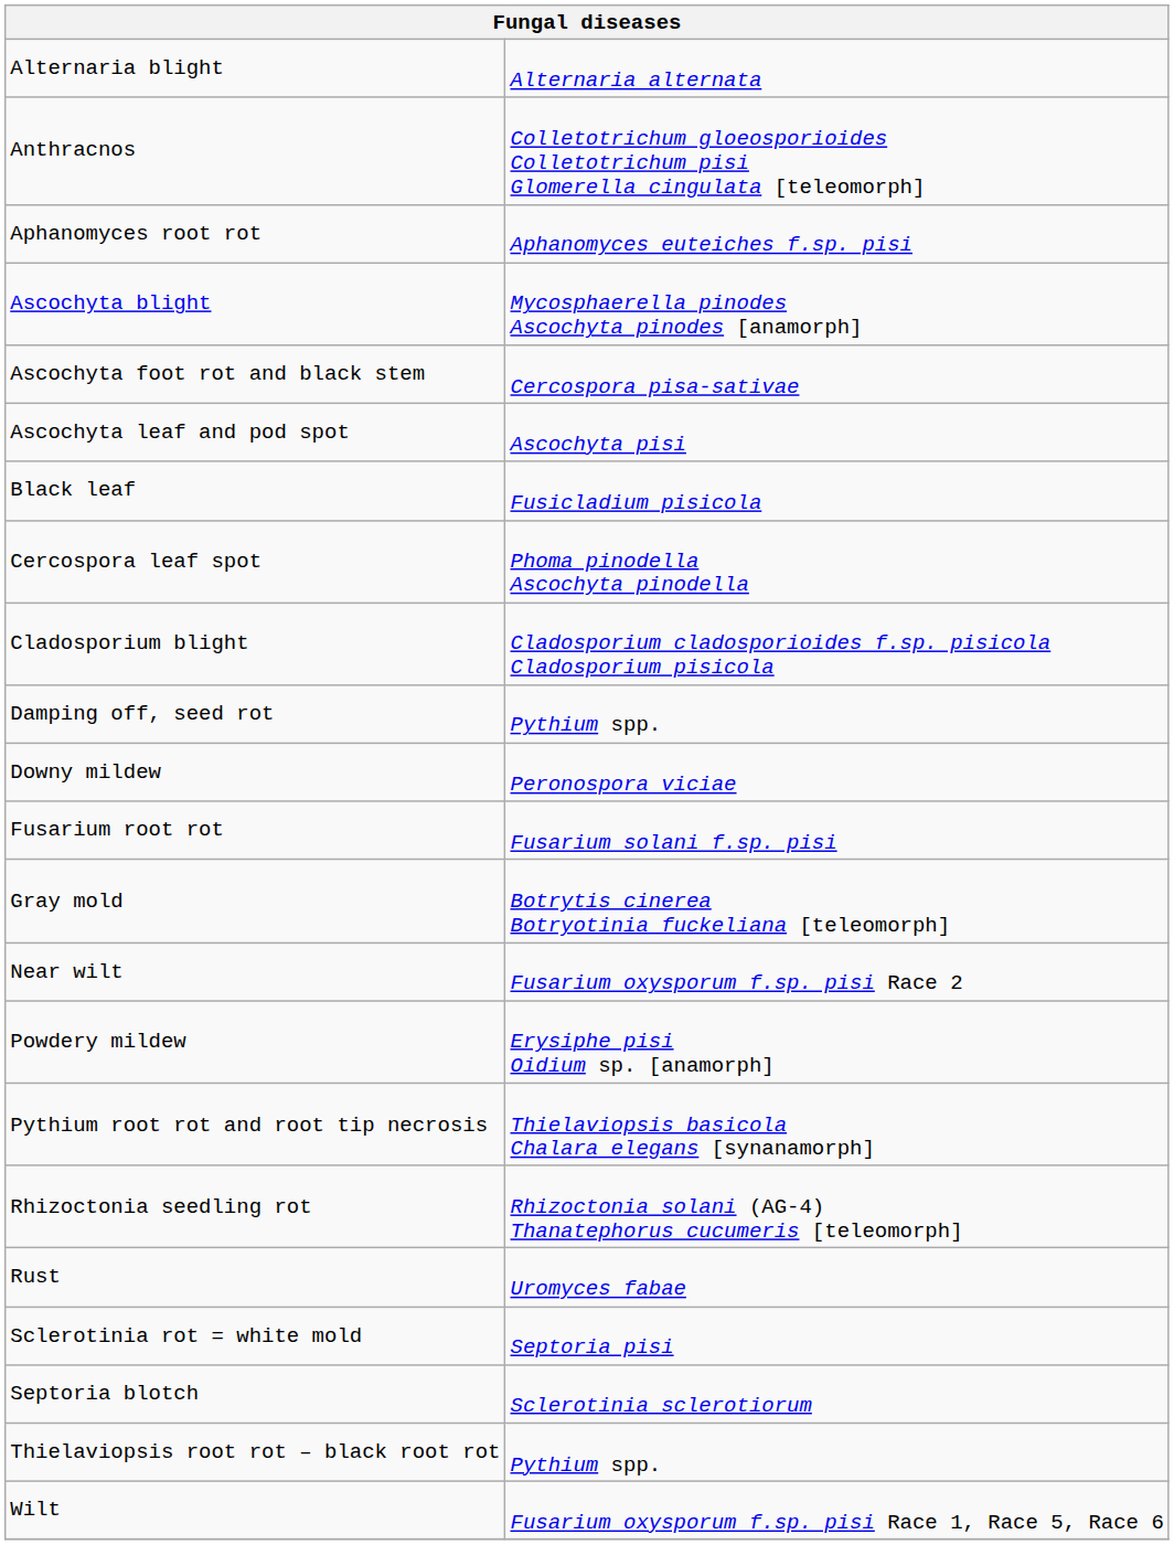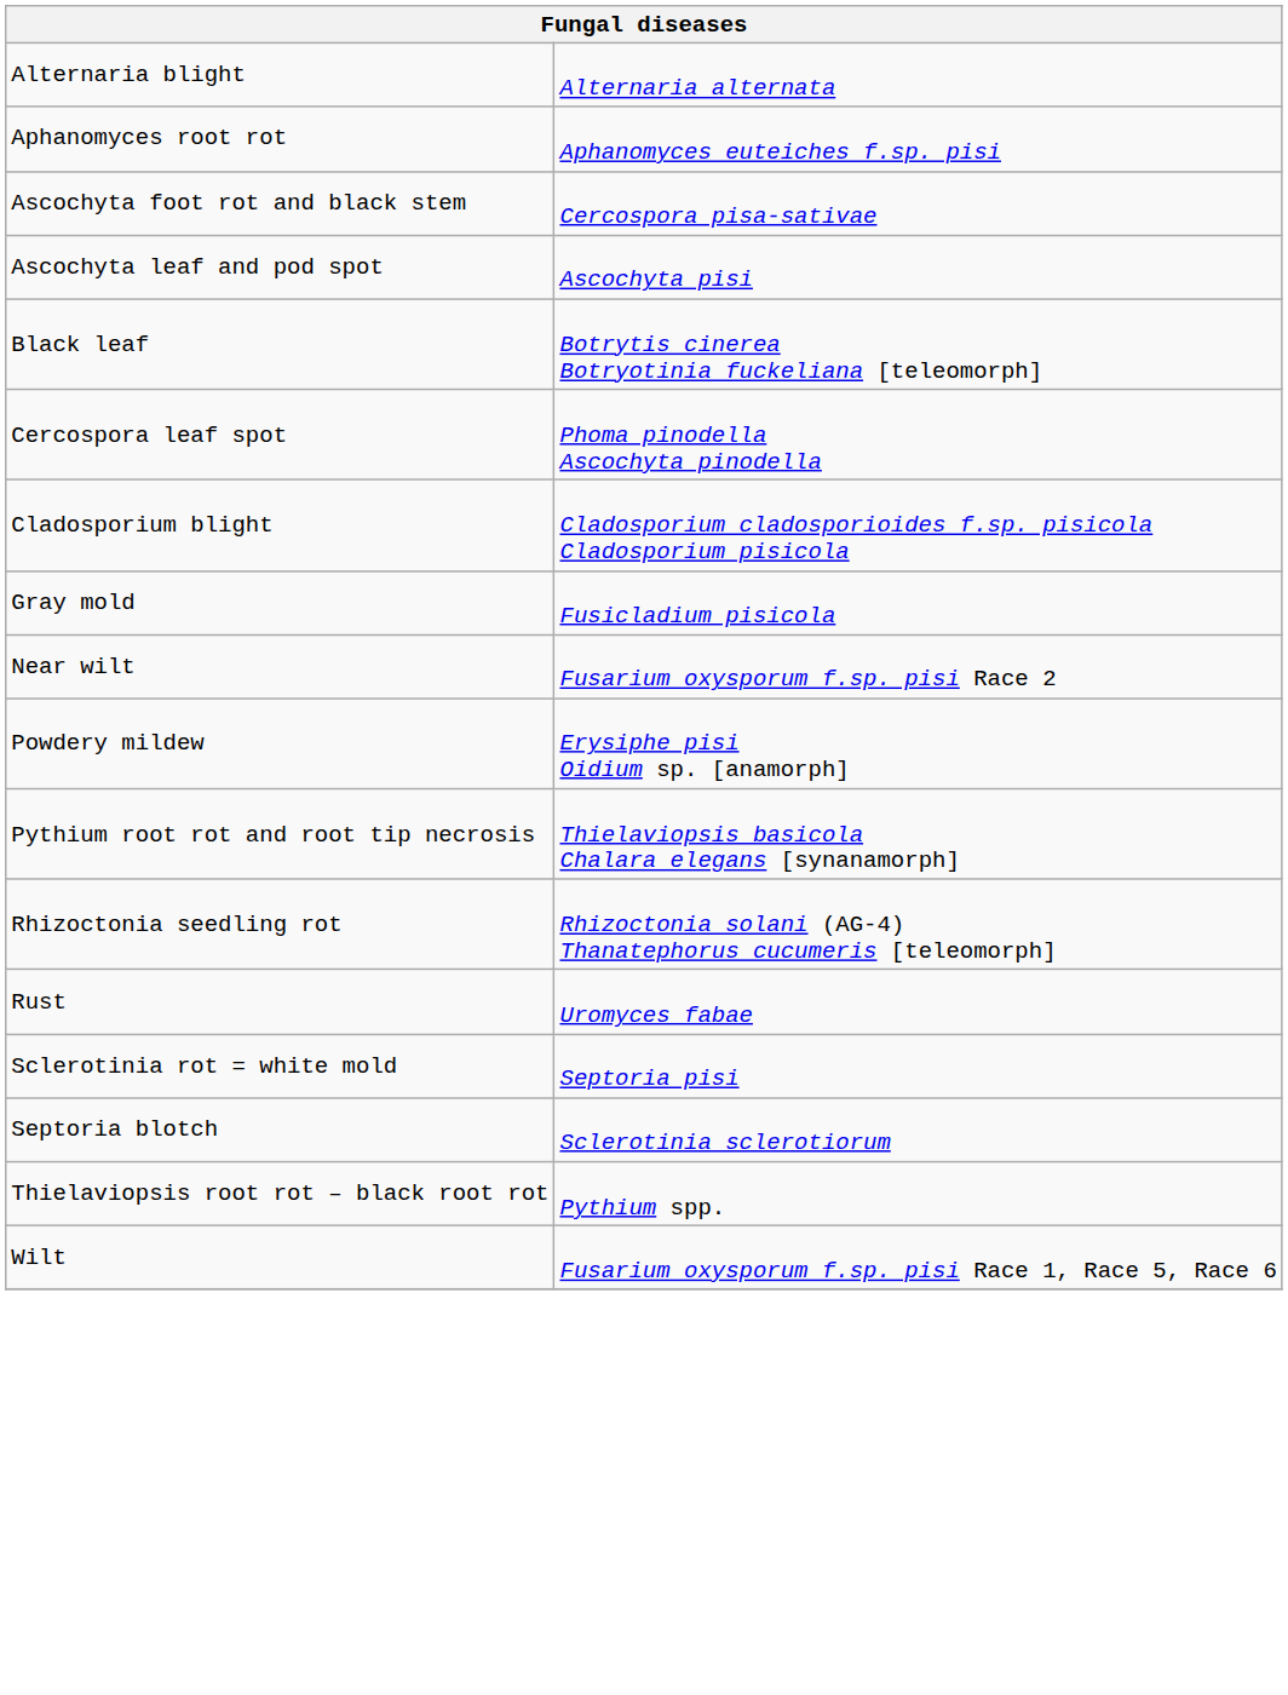- row: Anthracnos | Colletotrichum gloeosporioides Colletotrichum pisi Glomerella cingulata [teleomorph]
- row: Ascochyta blight | Mycosphaerella pinodes Ascochyta pinodes [anamorph]
Black leaf | column 2: Fusicladium pisicola -> Botrytis cinerea Botryotinia fuckeliana [teleomorph]
- row: Damping off, seed rot | Pythium spp.
- row: Downy mildew | Peronospora viciae
- row: Fusarium root rot | Fusarium solani f.sp. pisi
Gray mold | column 2: Botrytis cinerea Botryotinia fuckeliana [teleomorph] -> Fusicladium pisicola
